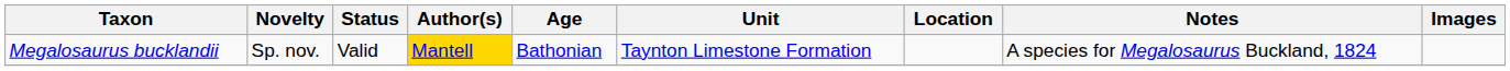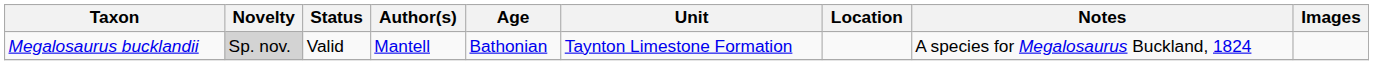Megalosaurus bucklandii | Novelty: no background -> lightgrey background
Megalosaurus bucklandii | Author(s): gold background -> no background
